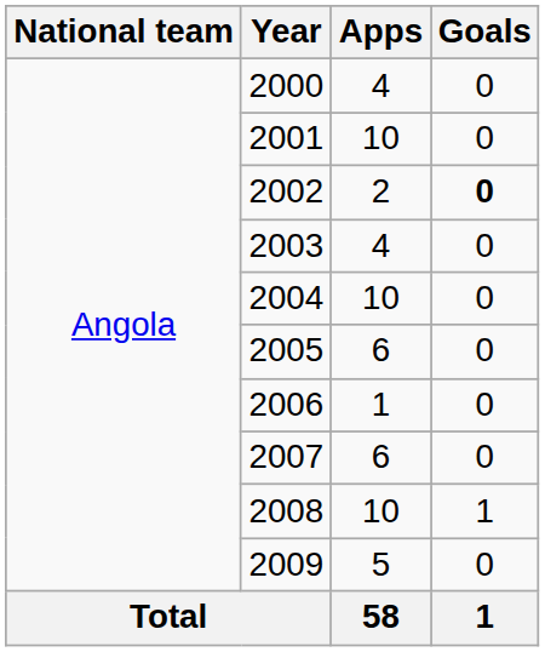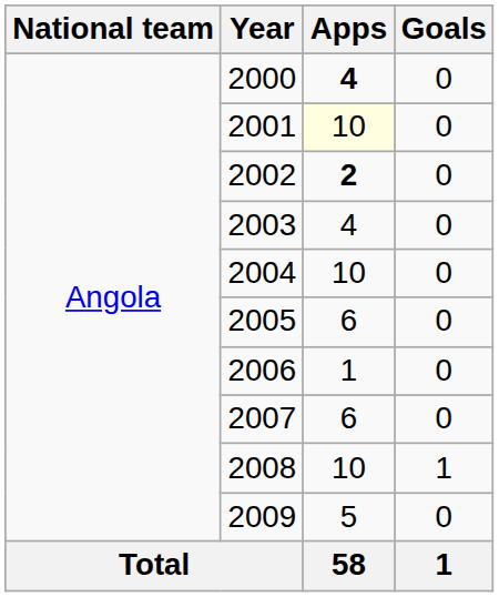2000 | Apps: normal -> bold
2001 | Apps: no background -> lightyellow background
2002 | Apps: normal -> bold
2002 | Goals: bold -> normal
